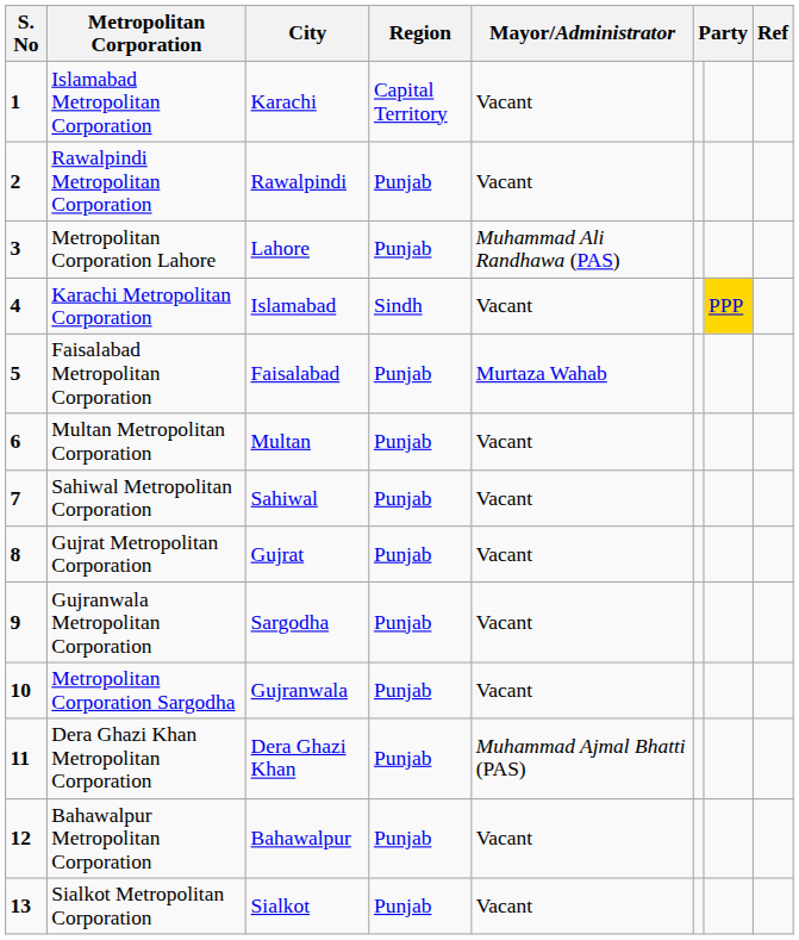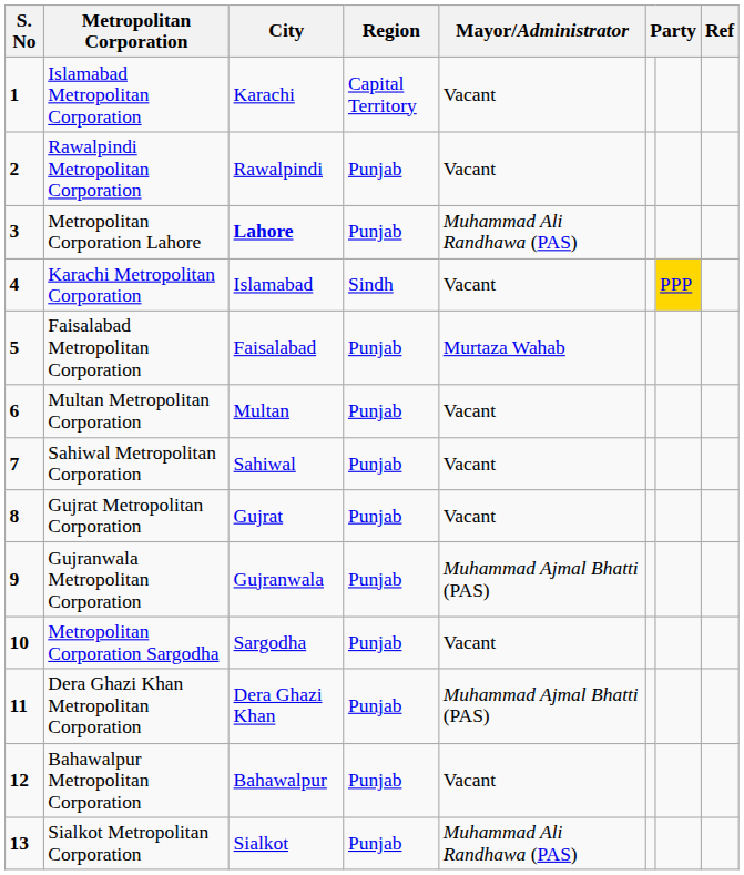Metropolitan Corporation Lahore | City: normal -> bold
Gujranwala Metropolitan Corporation | City: Sargodha -> Gujranwala
Gujranwala Metropolitan Corporation | Mayor/Administrator: Vacant -> Muhammad Ajmal Bhatti (PAS)
Metropolitan Corporation Sargodha | City: Gujranwala -> Sargodha
Sialkot Metropolitan Corporation | Mayor/Administrator: Vacant -> Muhammad Ali Randhawa (PAS)
